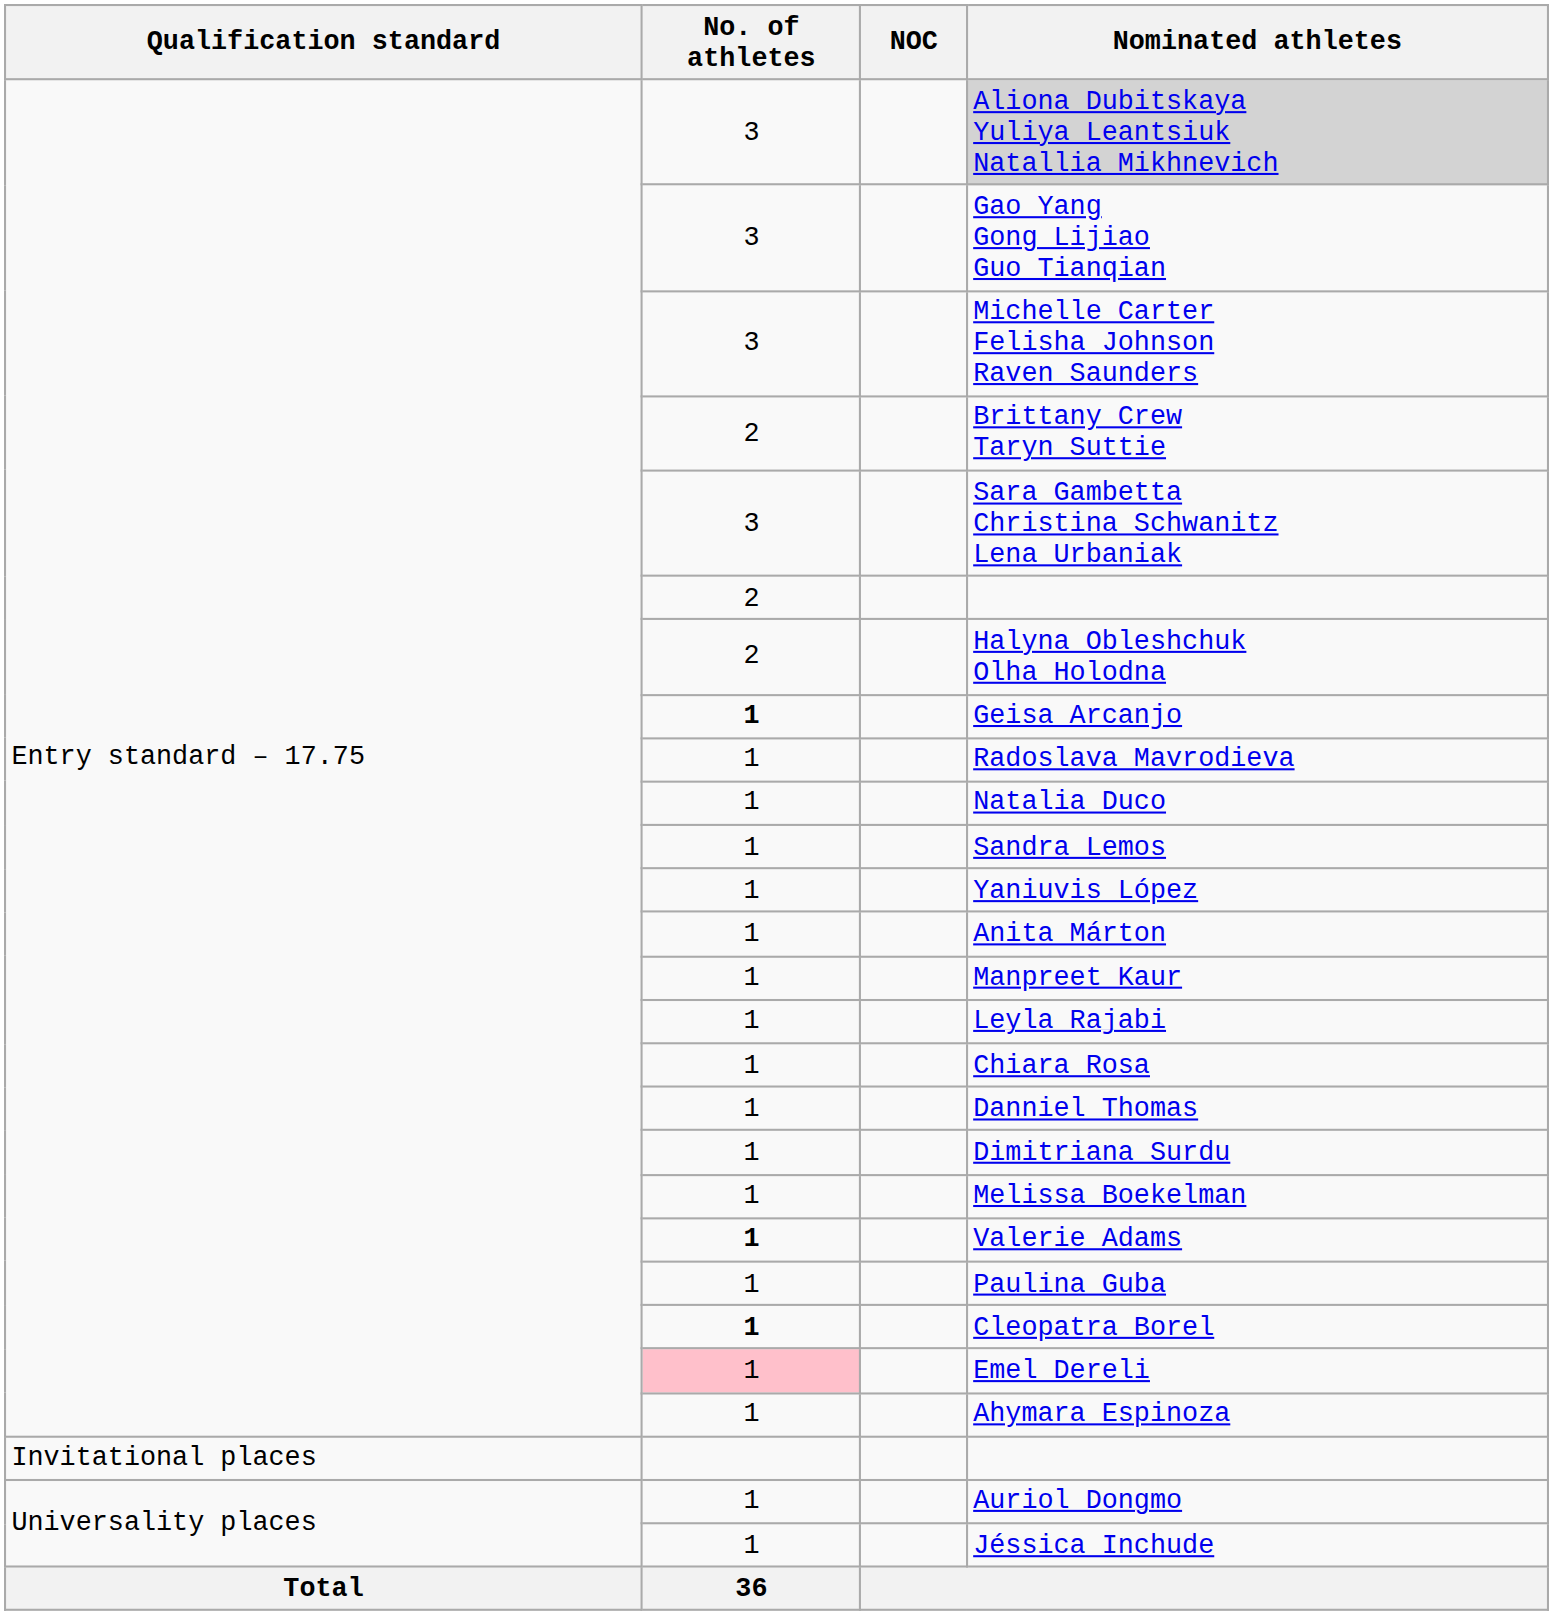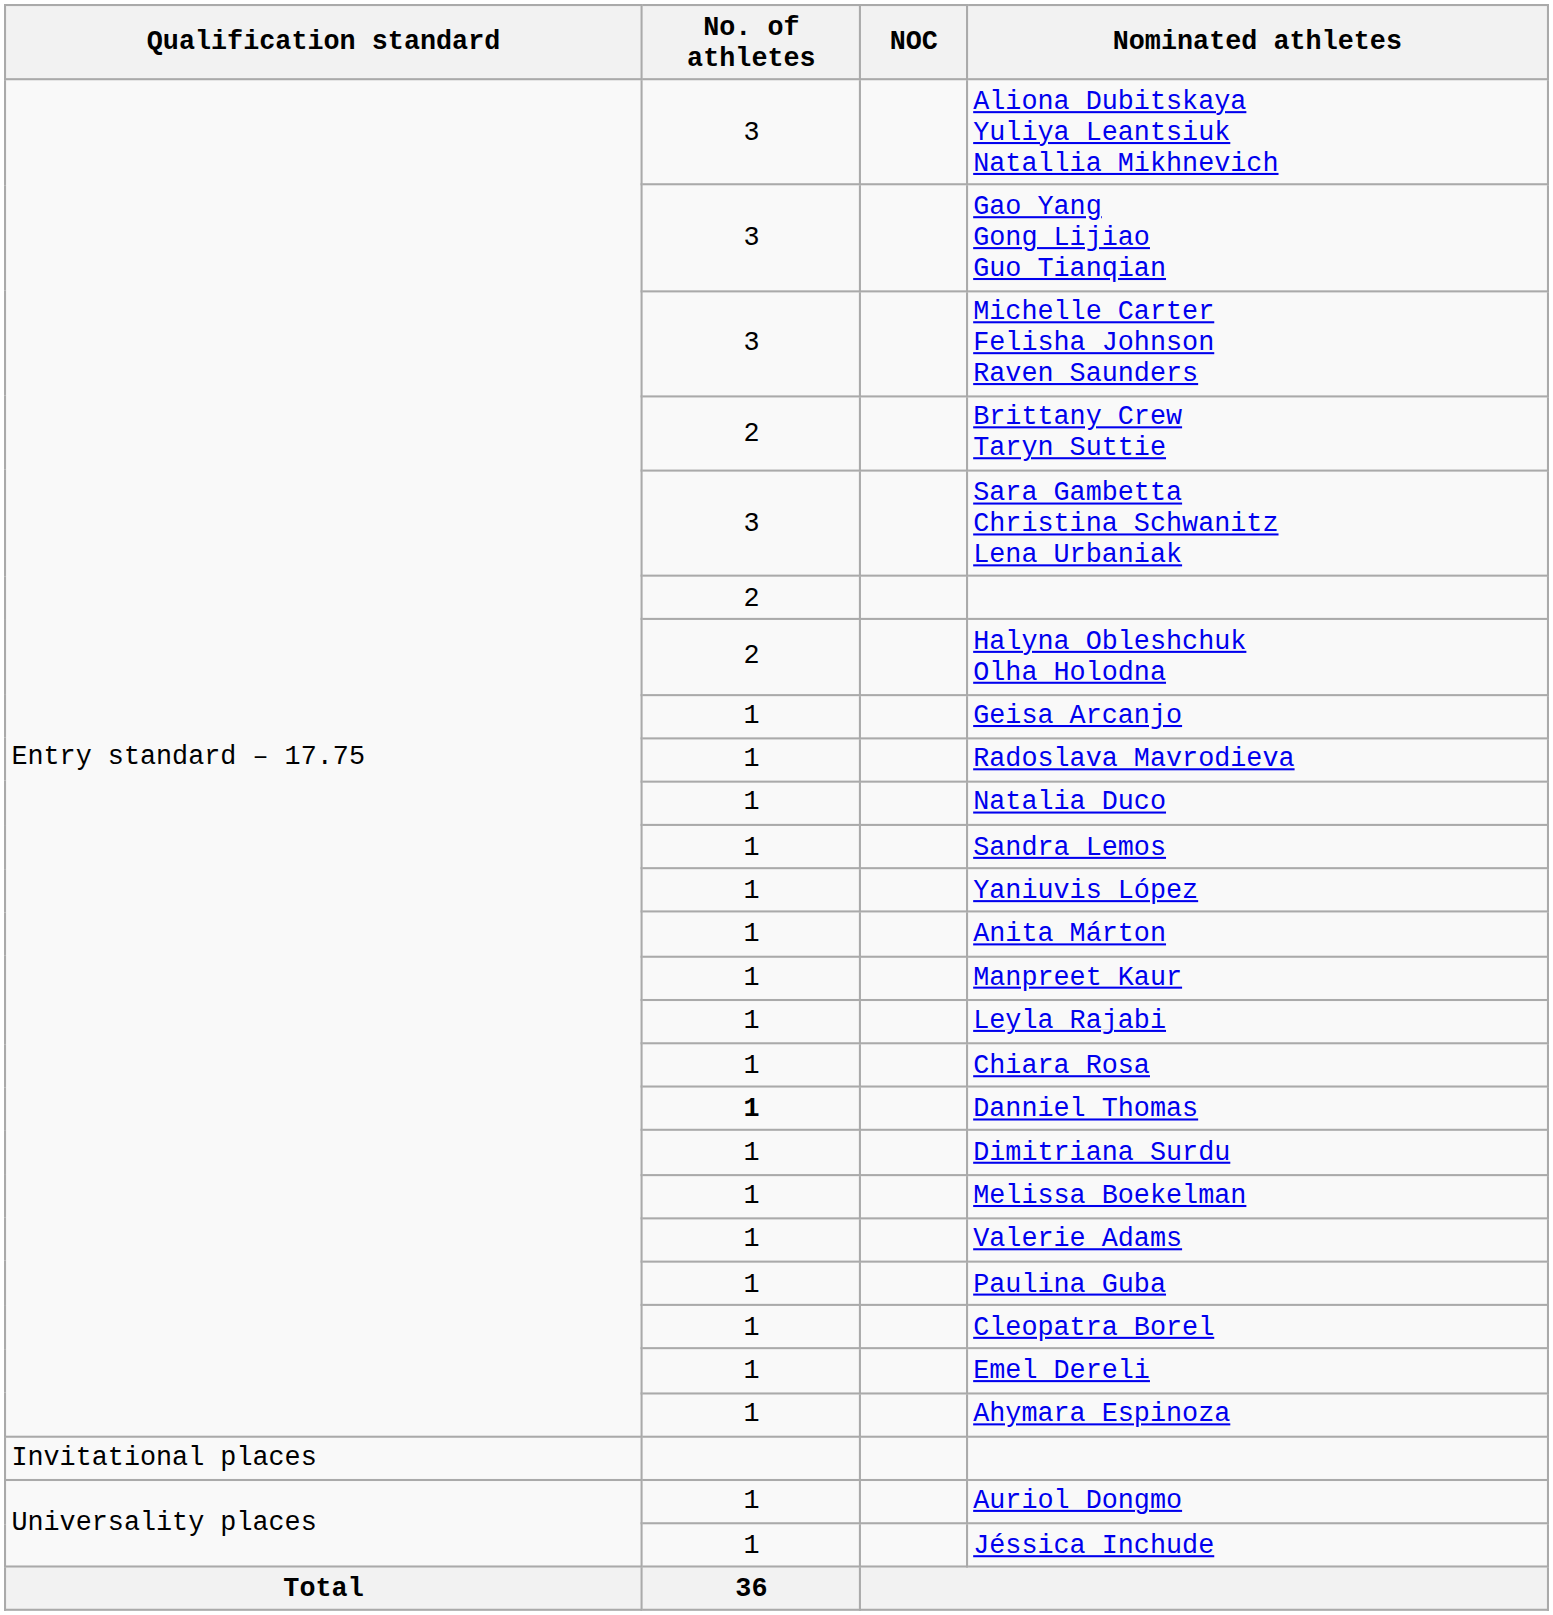Aliona Dubitskaya Yuliya Leantsiuk Natallia Mikhnevich | Nominated athletes: lightgrey background -> no background
Geisa Arcanjo | No. of athletes: bold -> normal
Danniel Thomas | No. of athletes: normal -> bold
Valerie Adams | No. of athletes: bold -> normal
Cleopatra Borel | No. of athletes: bold -> normal
Emel Dereli | No. of athletes: pink background -> no background
